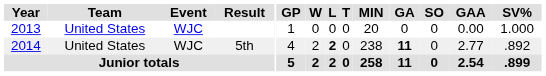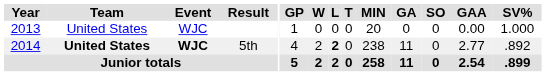5th | Team: normal -> bold
5th | Event: normal -> bold
5th | GA: bold -> normal
